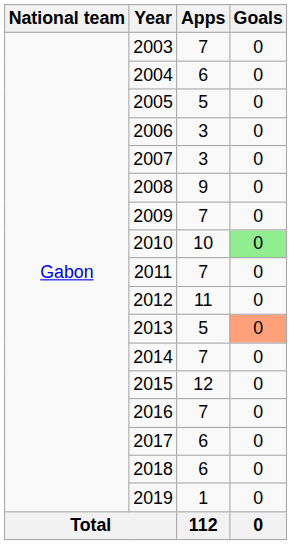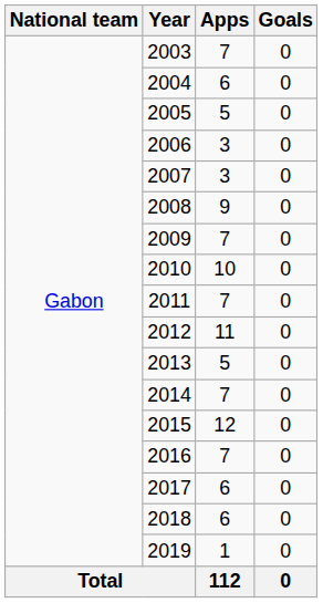2010 | Goals: lightgreen background -> no background
2013 | Goals: lightsalmon background -> no background
